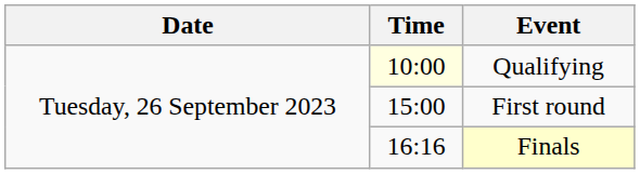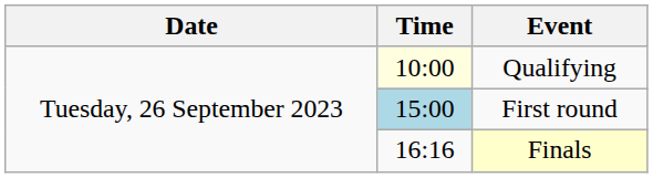First round | Time: no background -> lightblue background
